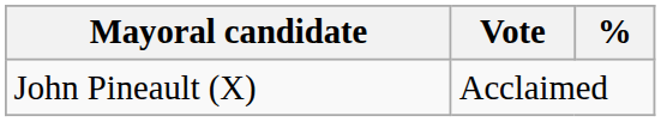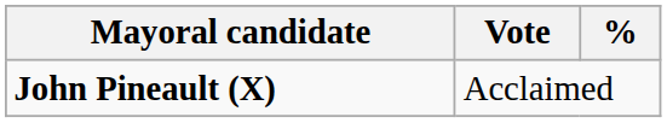John Pineault (X) | Mayoral candidate: normal -> bold
